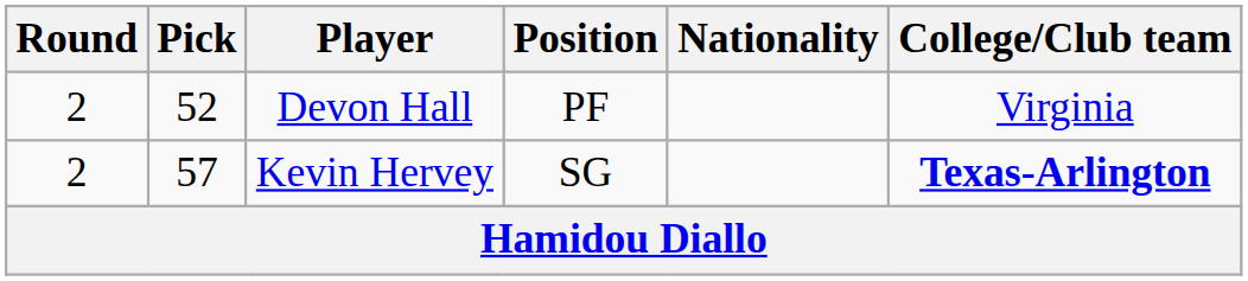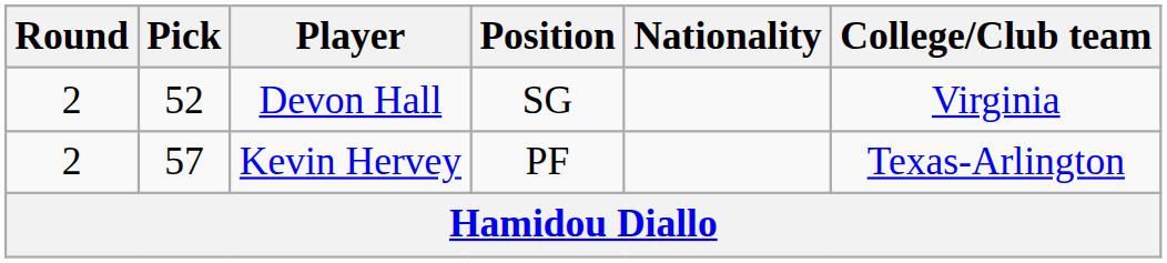Devon Hall | Position: PF -> SG
Kevin Hervey | Position: SG -> PF
Kevin Hervey | College/Club team: bold -> normal
